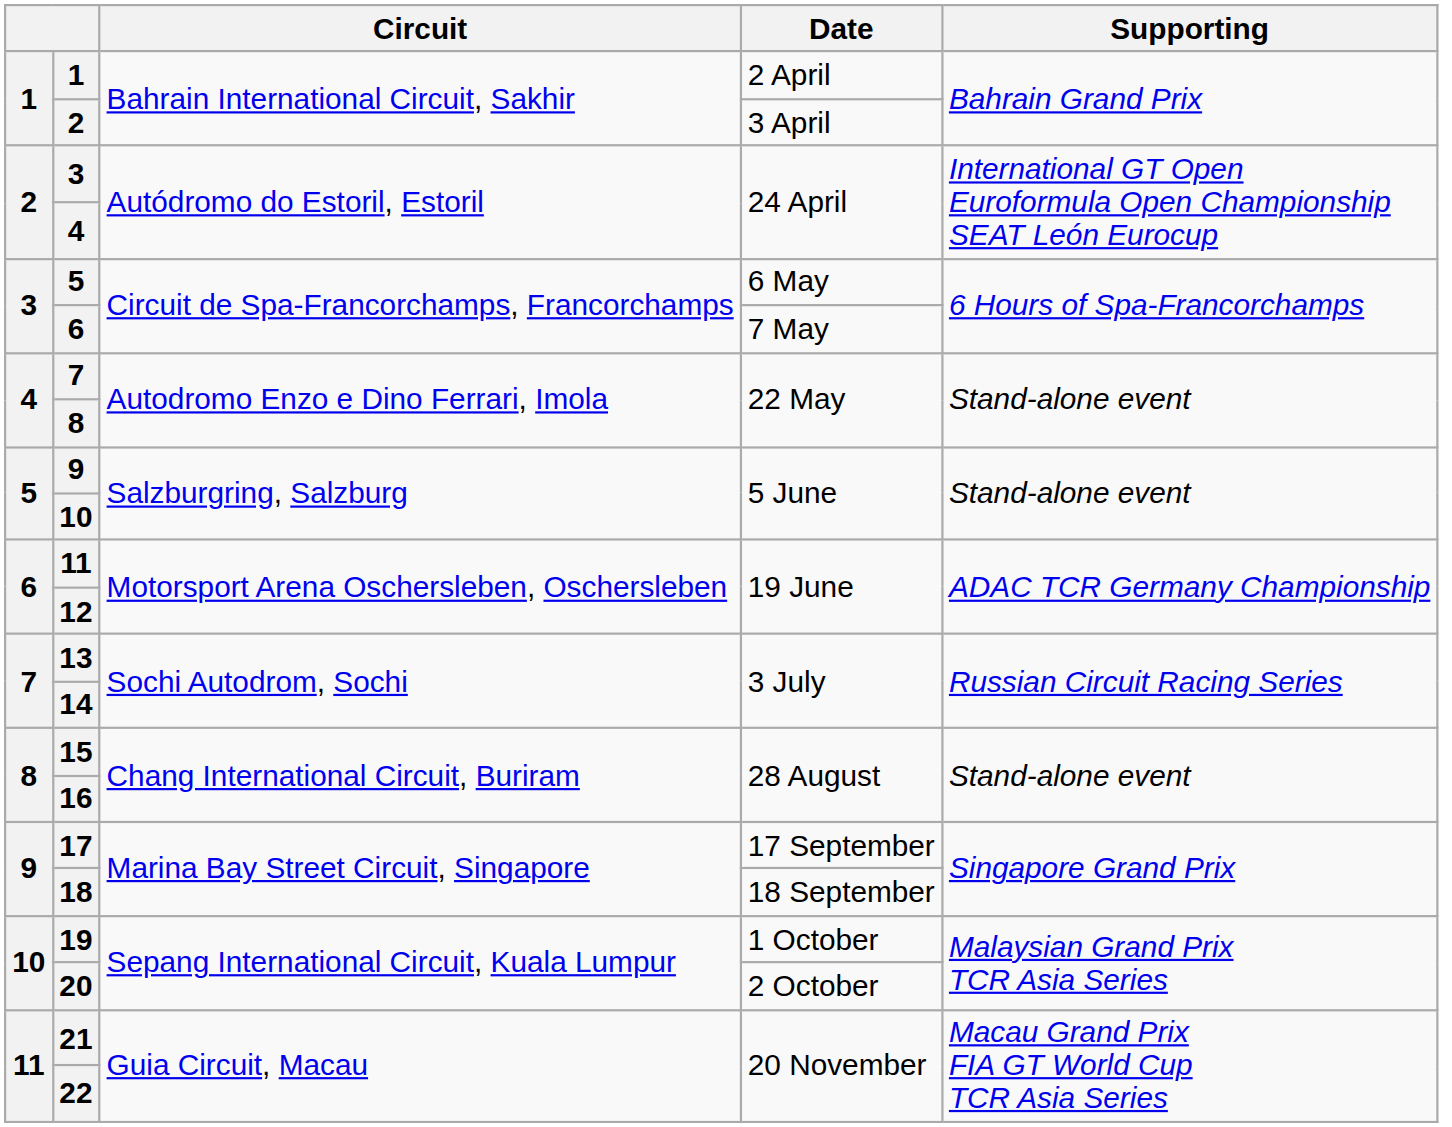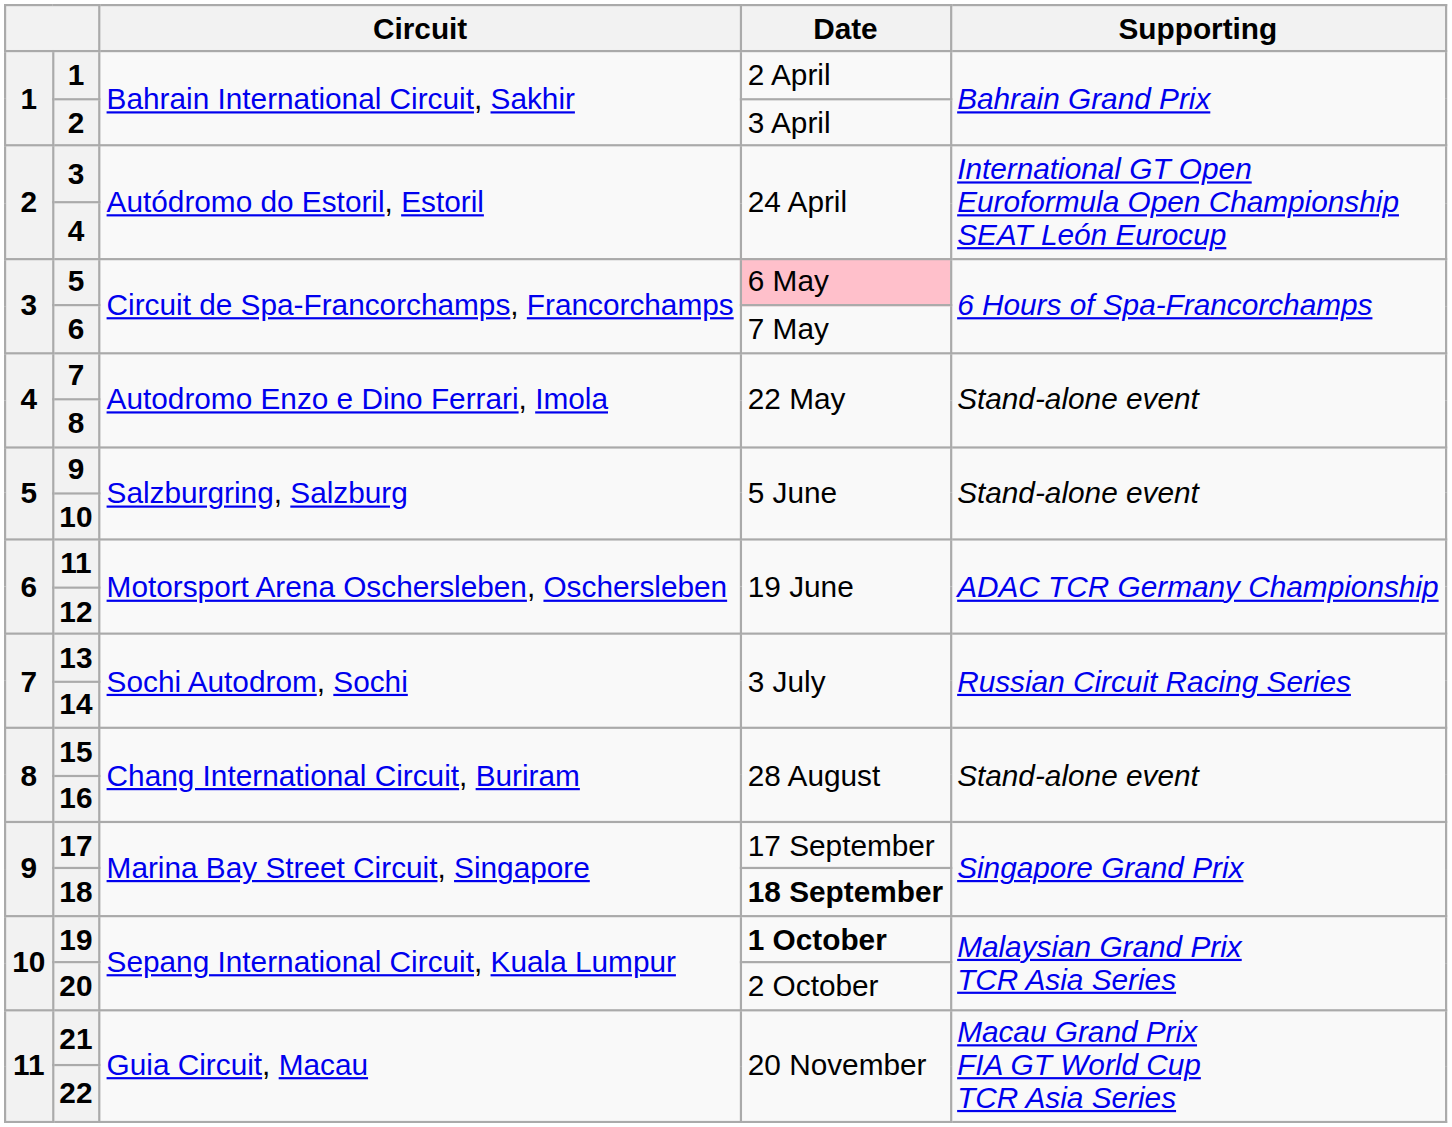6 May | Date: no background -> pink background
18 September | Date: normal -> bold
1 October | Date: normal -> bold
